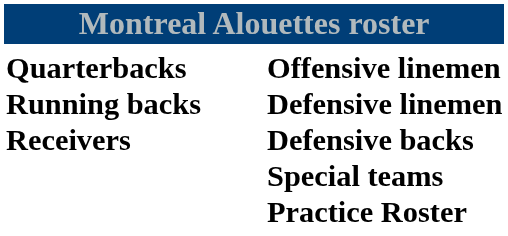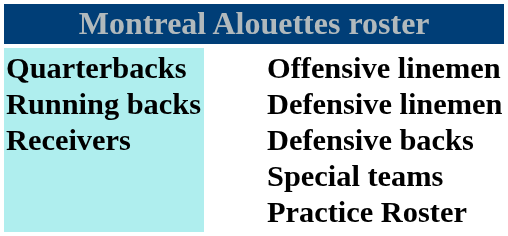Quarterbacks Running backs Receivers | column 1: no background -> paleturquoise background
